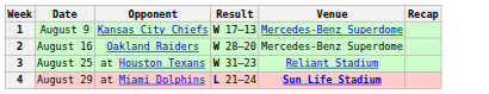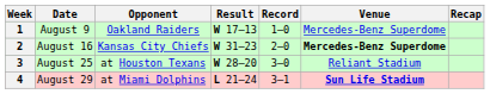+ column: Record | 1–0 | 2–0 | 3–0 | 3–1
1 | Opponent: Kansas City Chiefs -> Oakland Raiders
2 | Opponent: Oakland Raiders -> Kansas City Chiefs
2 | Result: W 28–20 -> W 31–23
2 | Venue: normal -> bold
3 | Result: W 31–23 -> W 28–20
